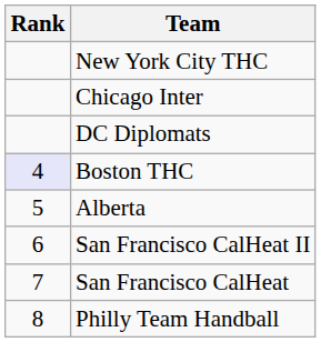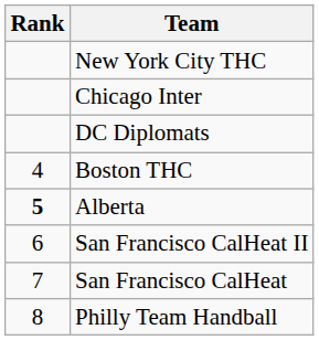Boston THC | Rank: lavender background -> no background
Alberta | Rank: normal -> bold
